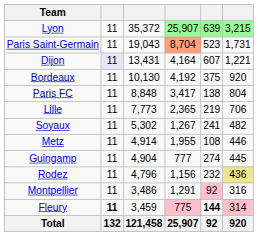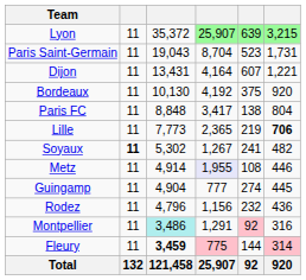Paris Saint-Germain | column 4: lightsalmon background -> no background
Dijon | column 2: lavender background -> no background
Lille | column 6: normal -> bold
Soyaux | column 2: normal -> bold
Metz | column 4: no background -> lavender background
Rodez | column 6: khaki background -> no background
Montpellier | column 3: no background -> paleturquoise background
Fleury | column 2: bold -> normal
Fleury | column 3: normal -> bold
Fleury | column 5: bold -> normal
